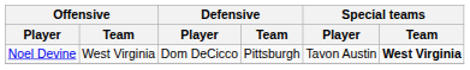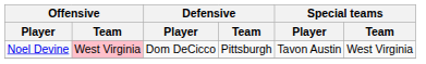Noel Devine | Offensive / Team: no background -> pink background
Noel Devine | Special teams / Team: bold -> normal
